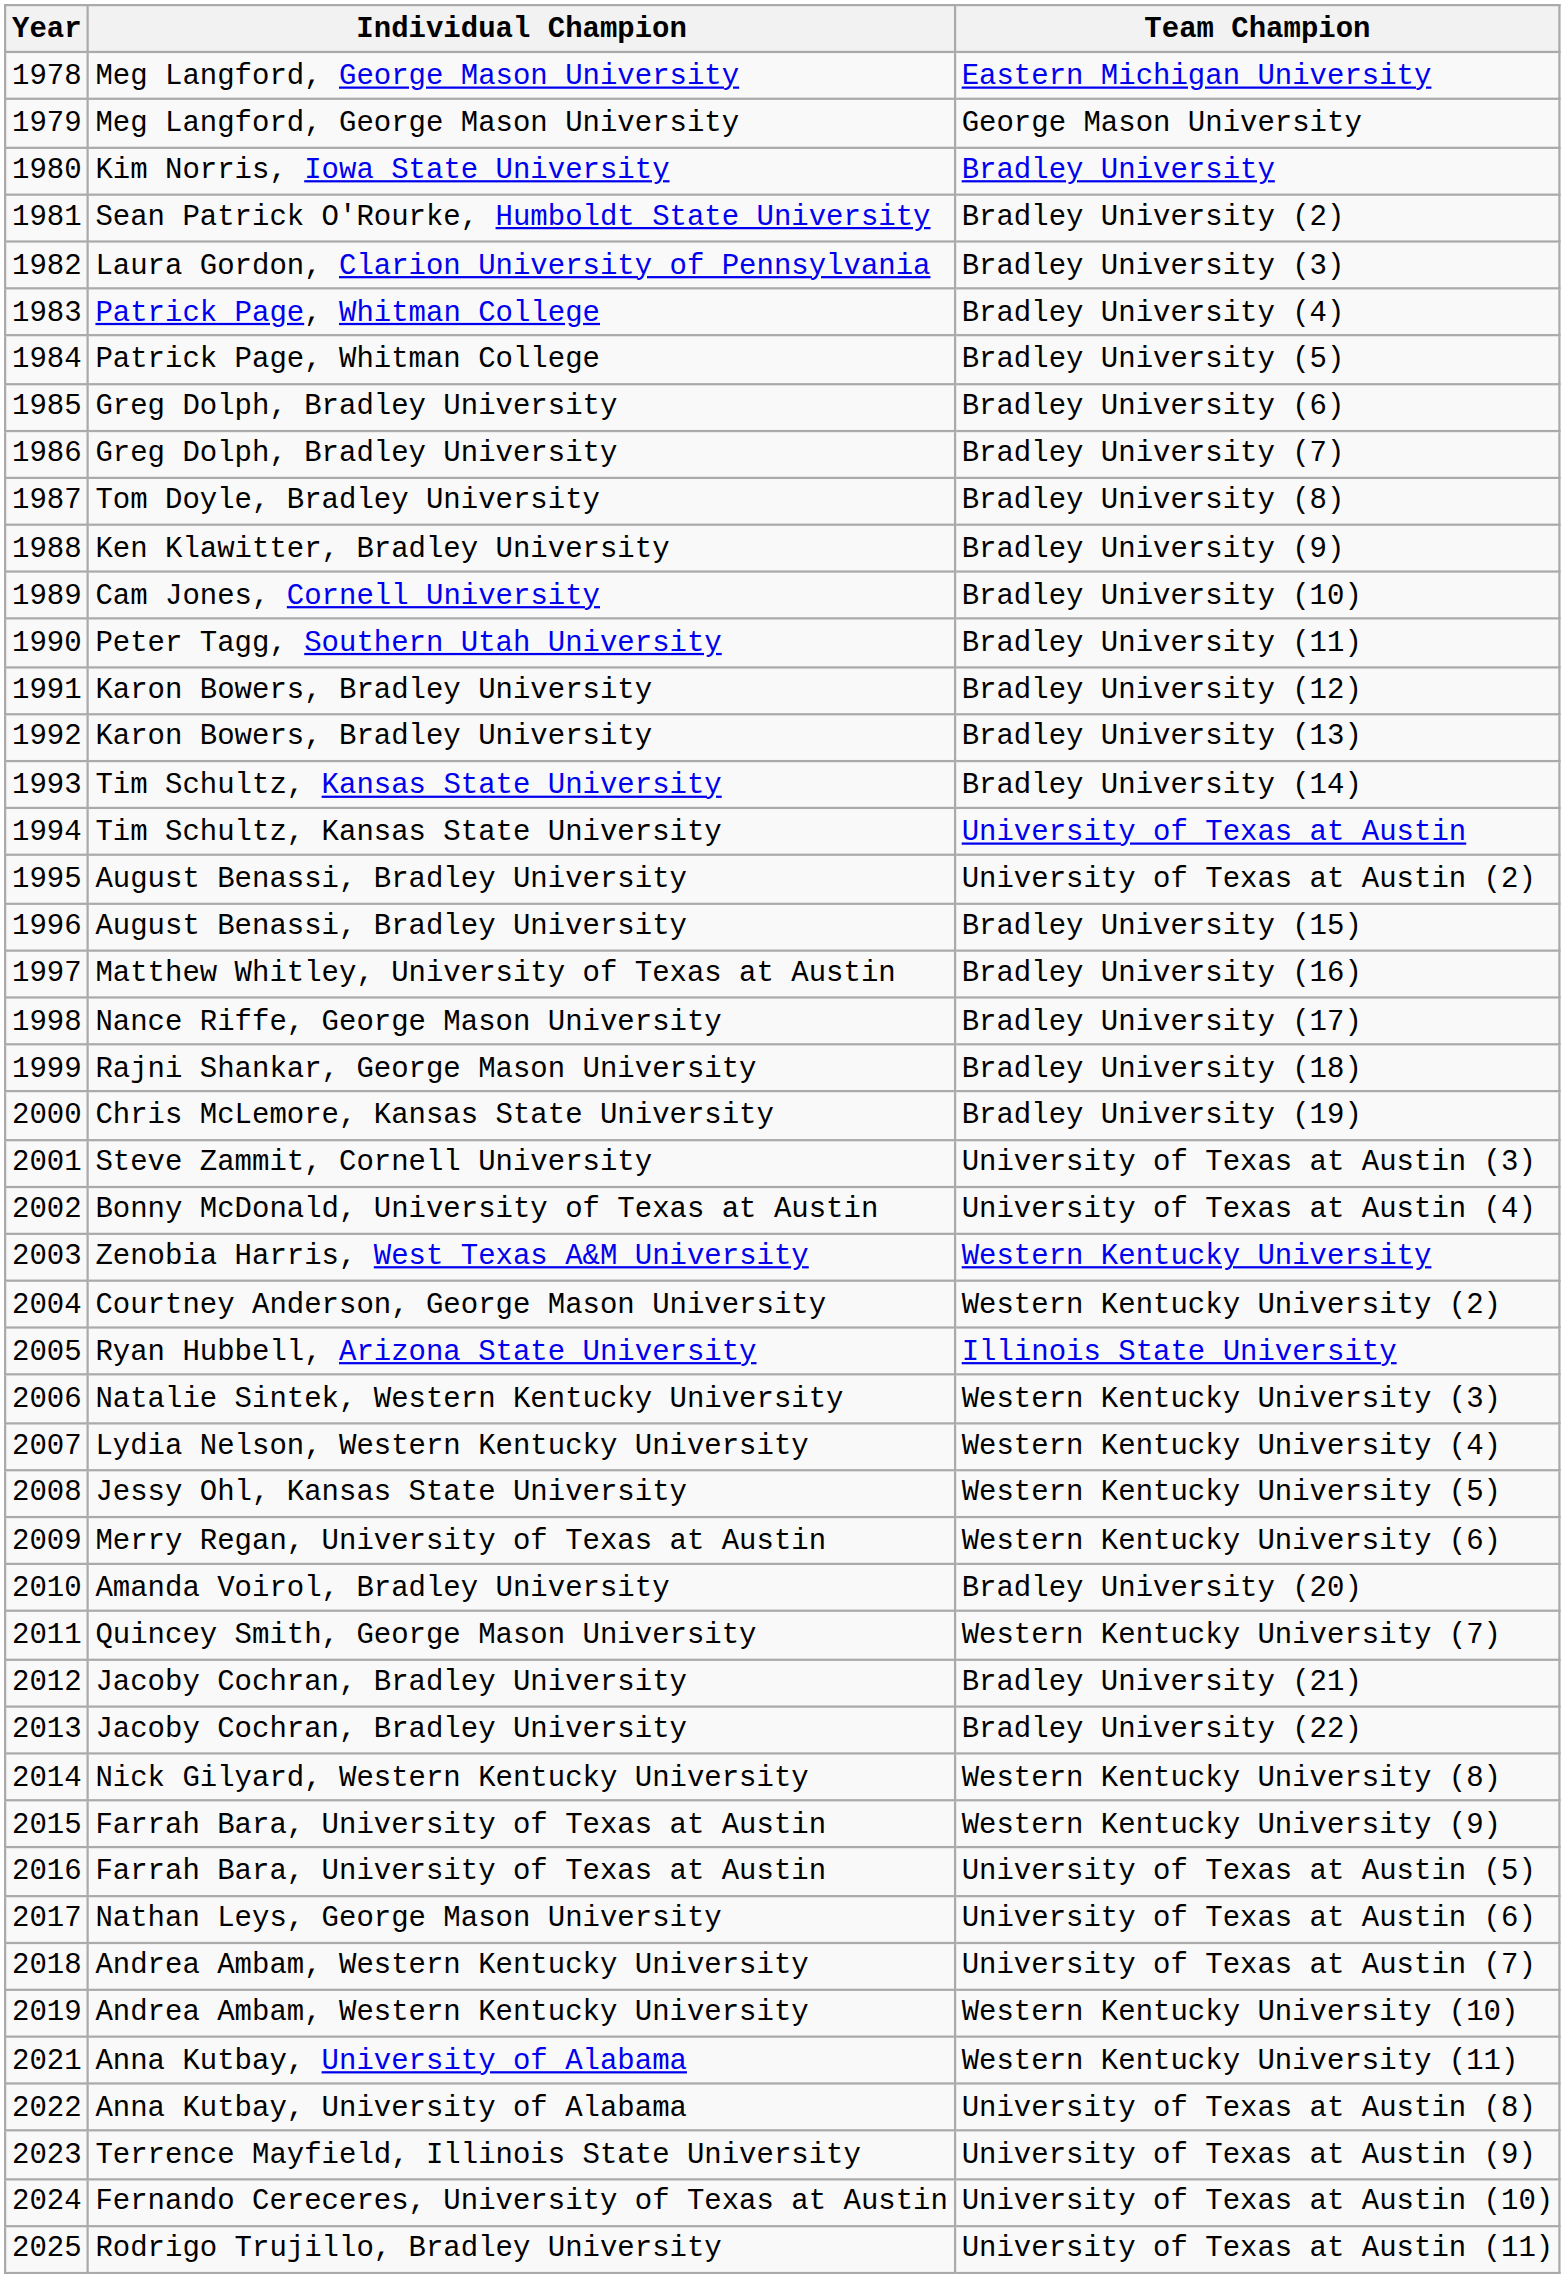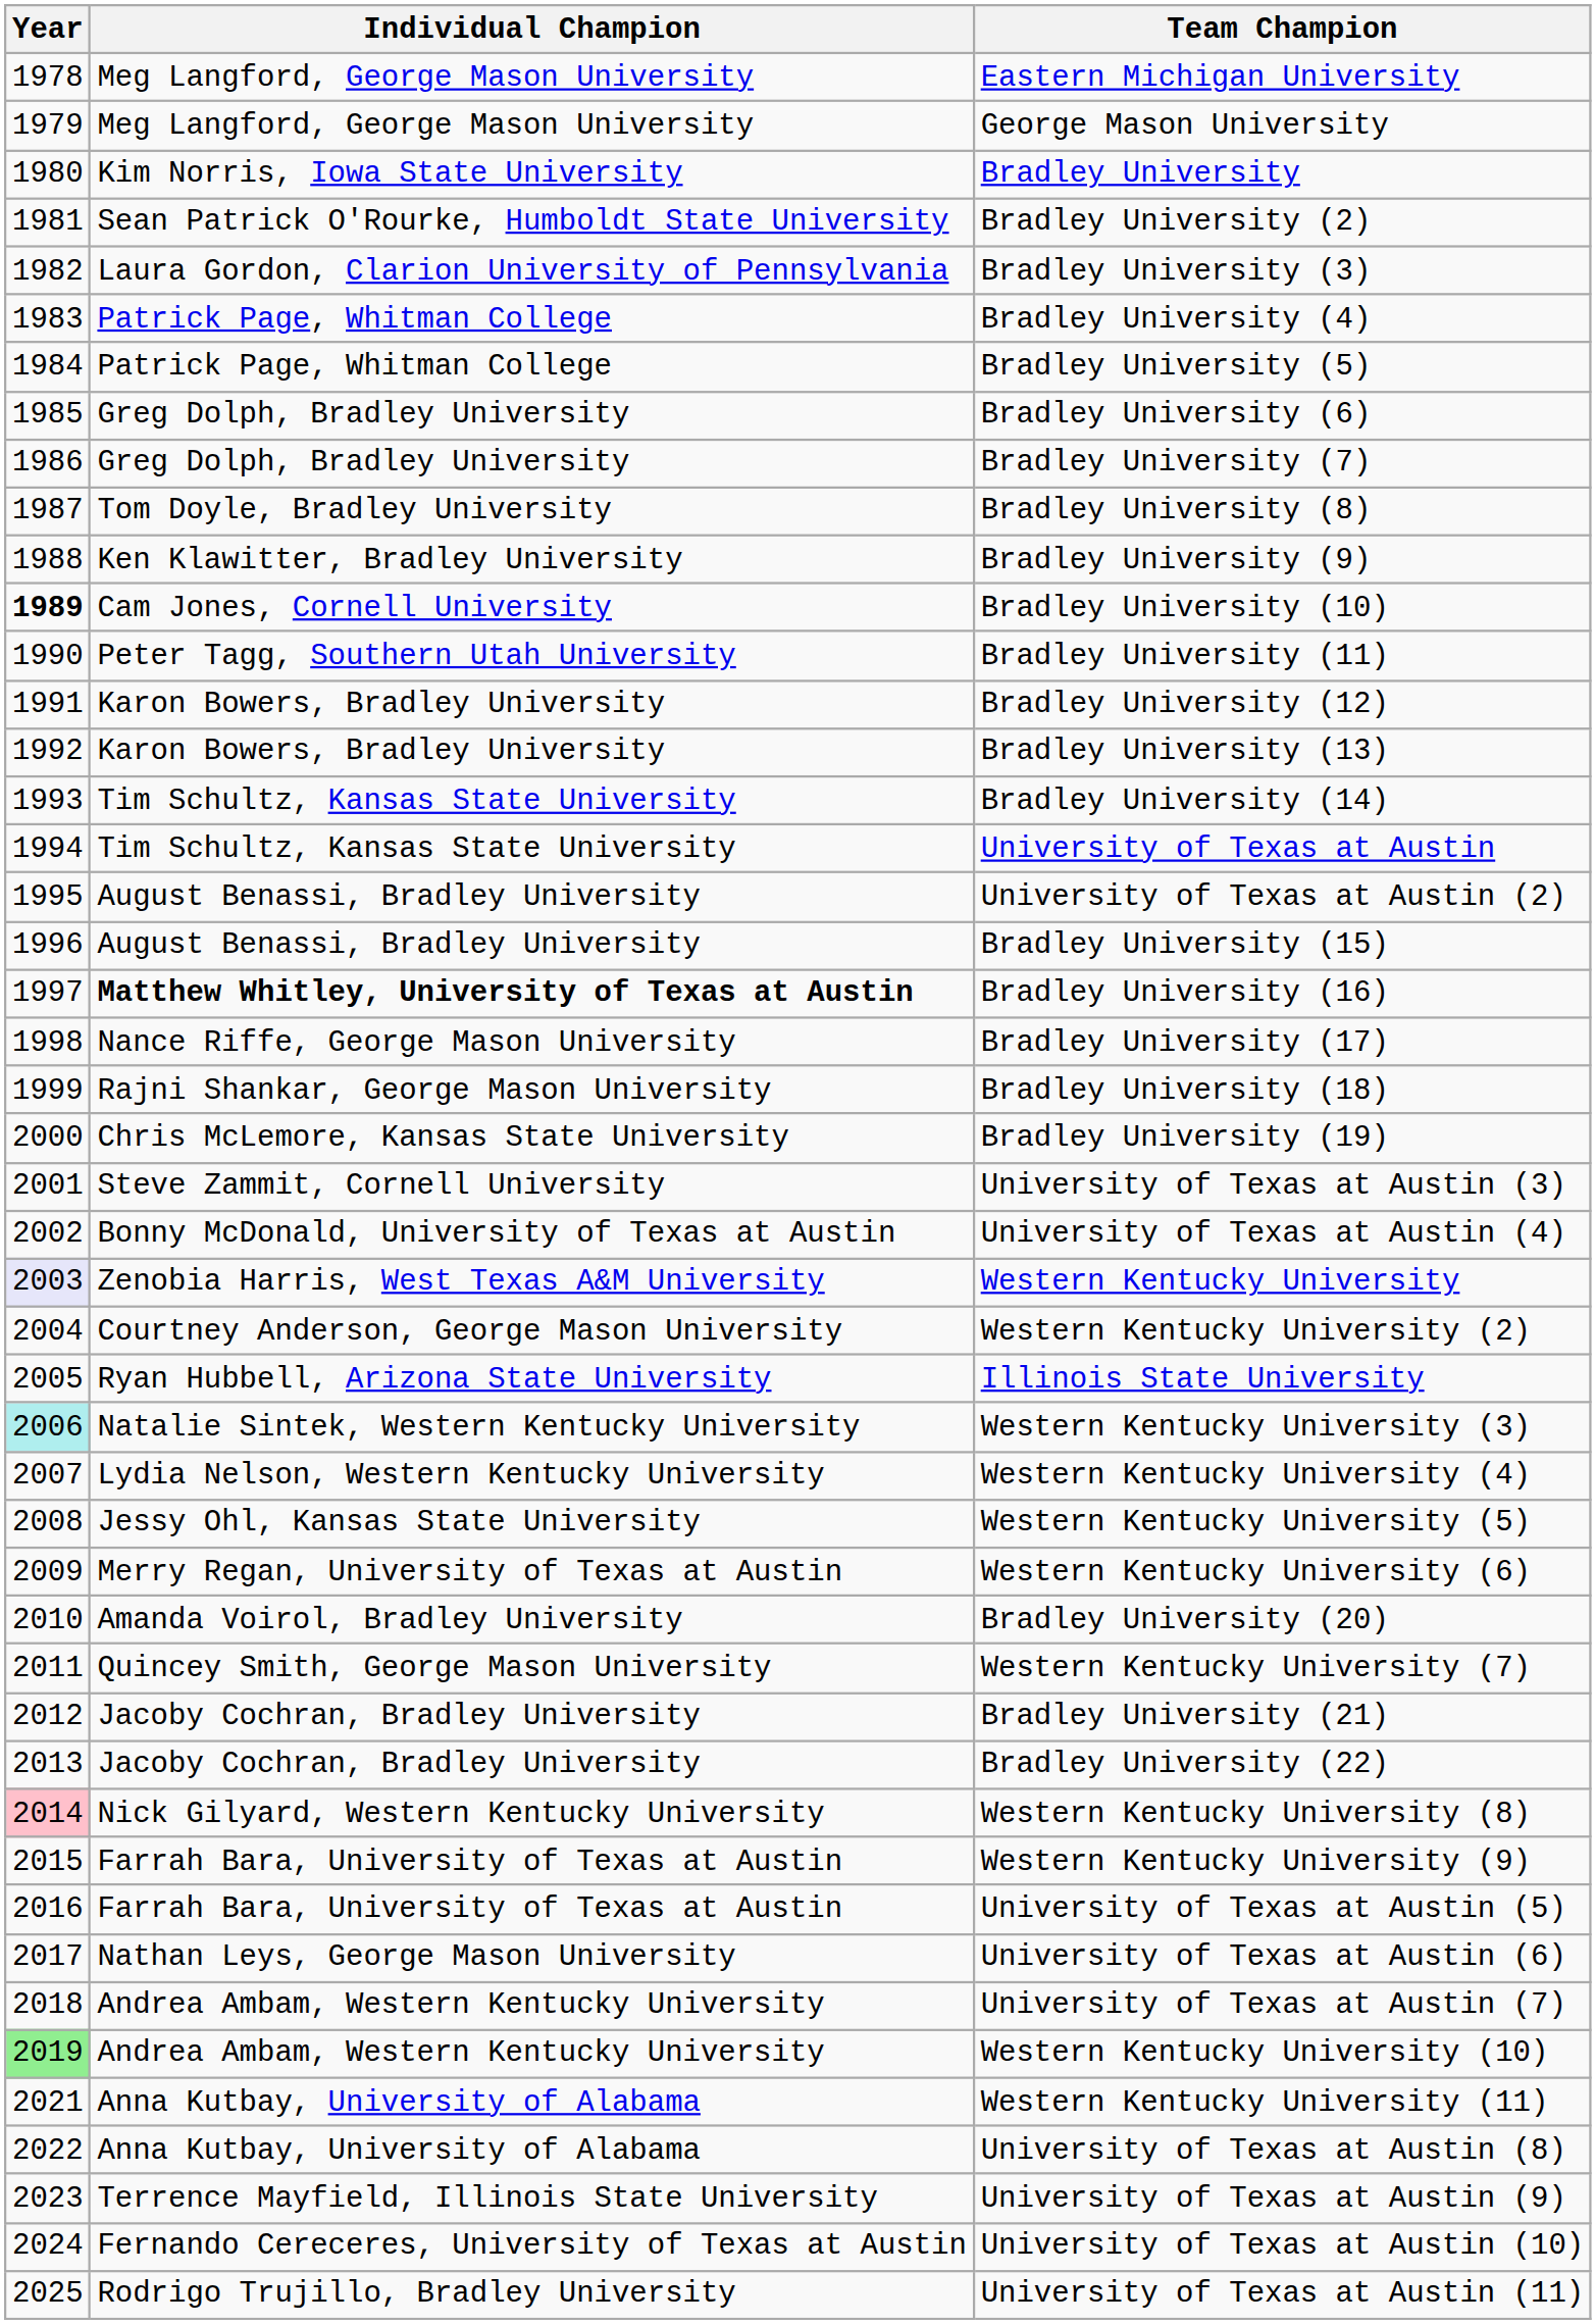Bradley University (10) | Year: normal -> bold
Bradley University (16) | Individual Champion: normal -> bold
Western Kentucky University | Year: no background -> lavender background
Western Kentucky University (3) | Year: no background -> paleturquoise background
Western Kentucky University (8) | Year: no background -> pink background
Western Kentucky University (10) | Year: no background -> lightgreen background
